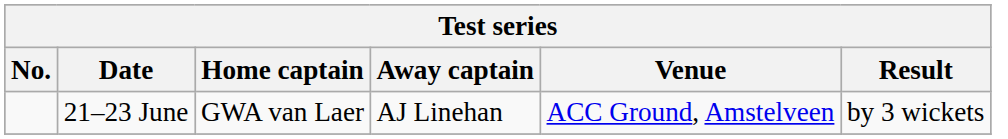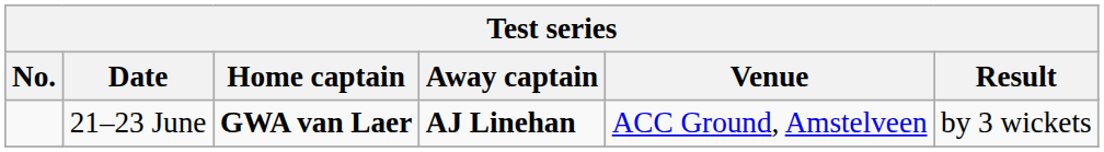21–23 June | Home captain: normal -> bold
21–23 June | Away captain: normal -> bold
